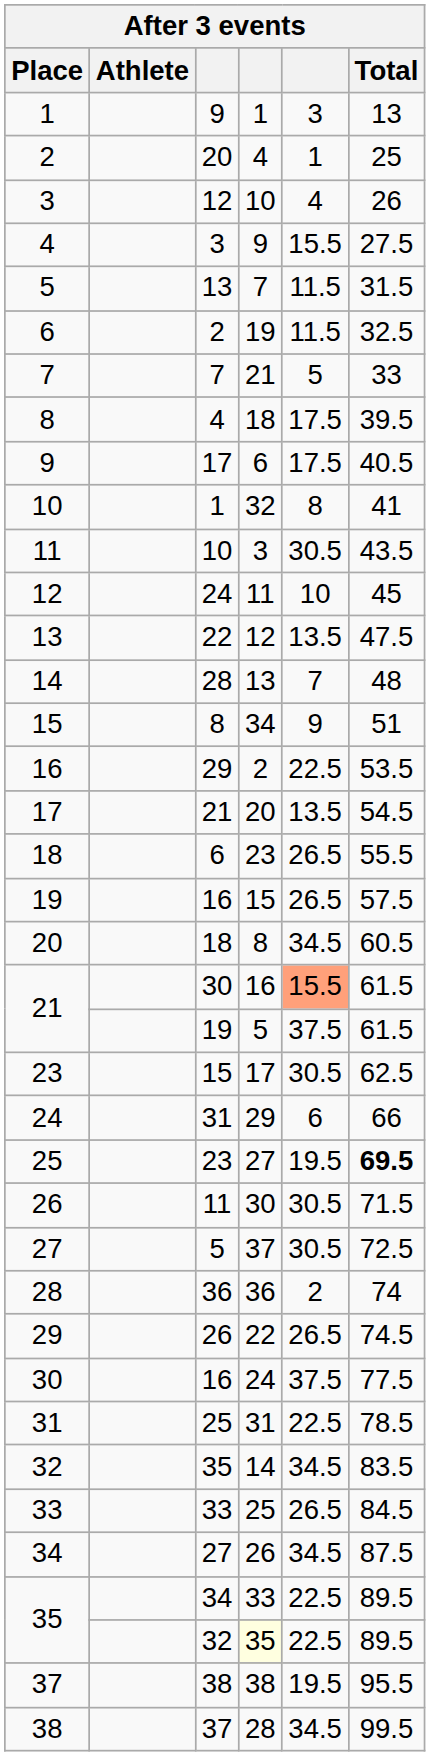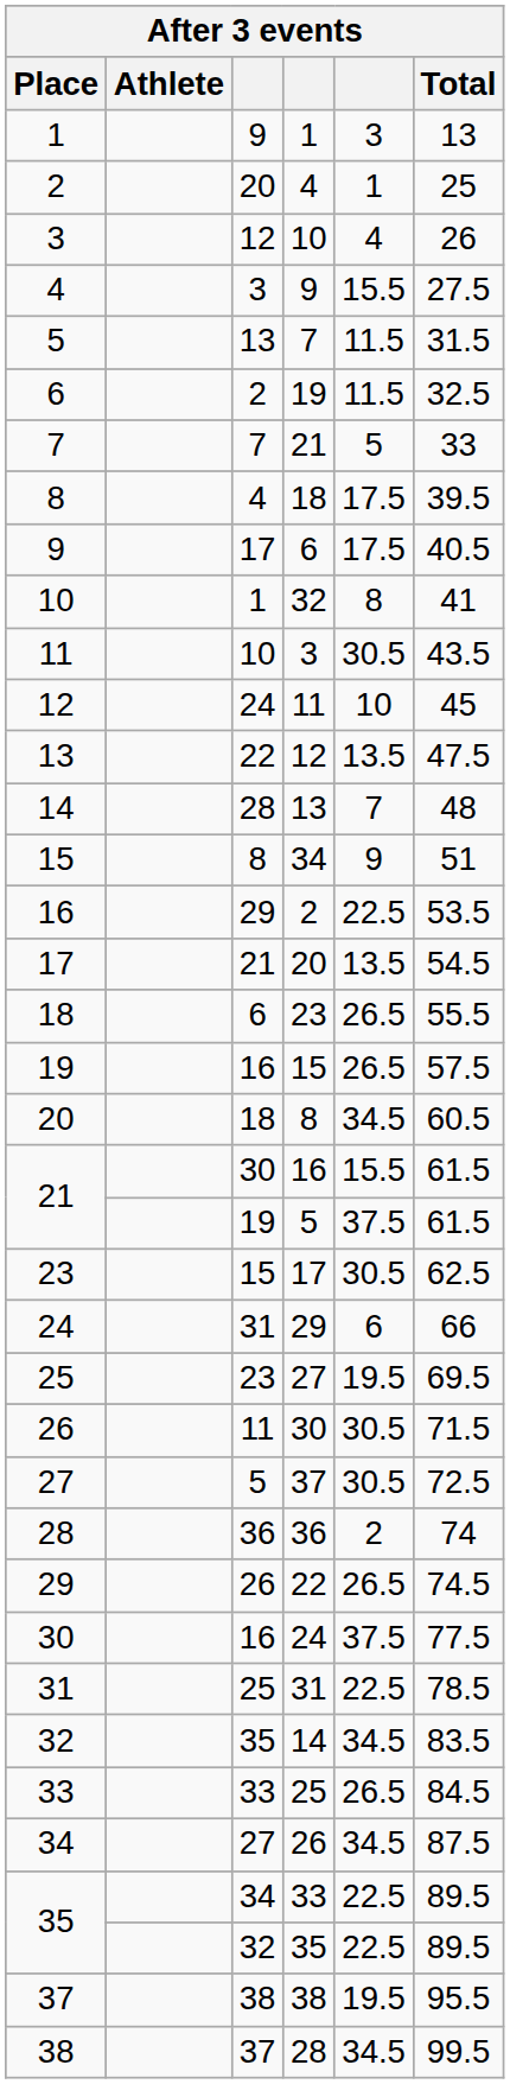row 23 | column 5: lightsalmon background -> no background
row 27 | Total: bold -> normal
row 38 | column 4: lightyellow background -> no background
